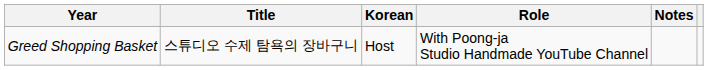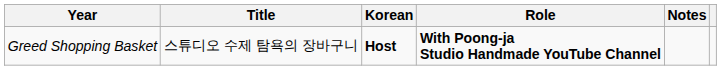Greed Shopping Basket | Korean: normal -> bold
Greed Shopping Basket | Role: normal -> bold
